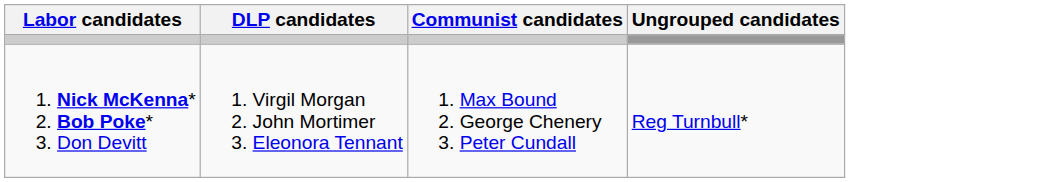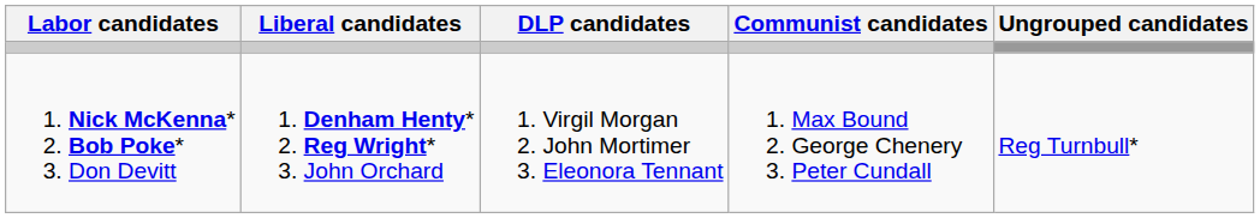+ column: Liberal candidates | Denham Henty* Reg Wright* John Orchard
